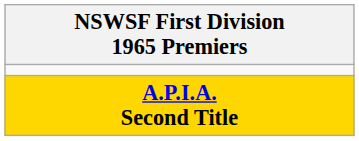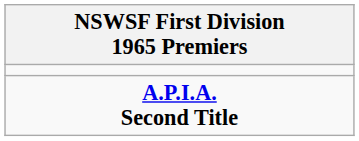row 3 | column 1: gold background -> no background
